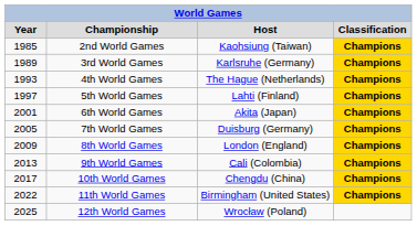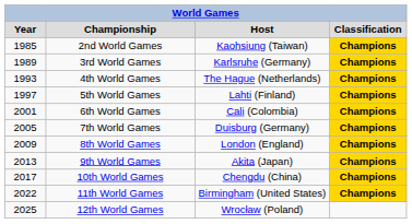6th World Games | column 3: Akita (Japan) -> Cali (Colombia)
9th World Games | column 3: Cali (Colombia) -> Akita (Japan)
